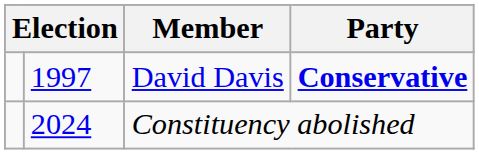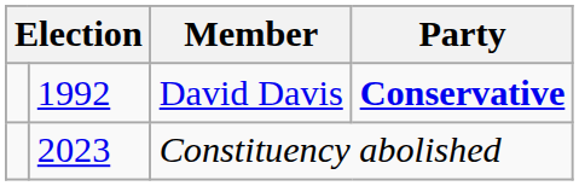David Davis | column 2: 1997 -> 1992
Constituency abolished | column 2: 2024 -> 2023
